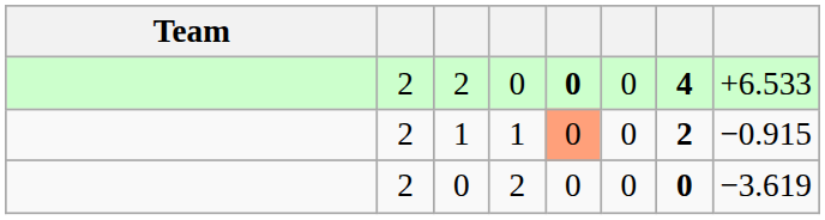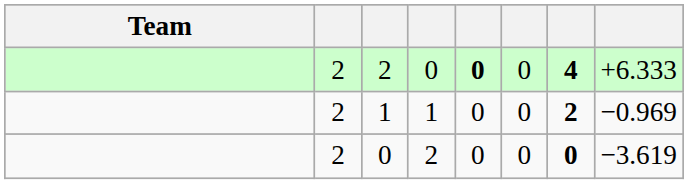row 2 | column 8: +6.533 -> +6.333
row 3 | column 5: lightsalmon background -> no background
row 3 | column 8: −0.915 -> −0.969
